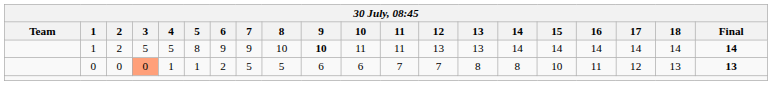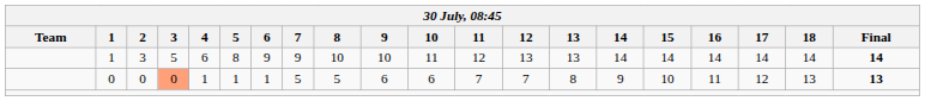row 3 | 2: 2 -> 3
row 3 | 4: 5 -> 6
row 3 | 9: bold -> normal
row 3 | 11: 11 -> 12
row 4 | 6: 2 -> 1
row 4 | 14: 8 -> 9
